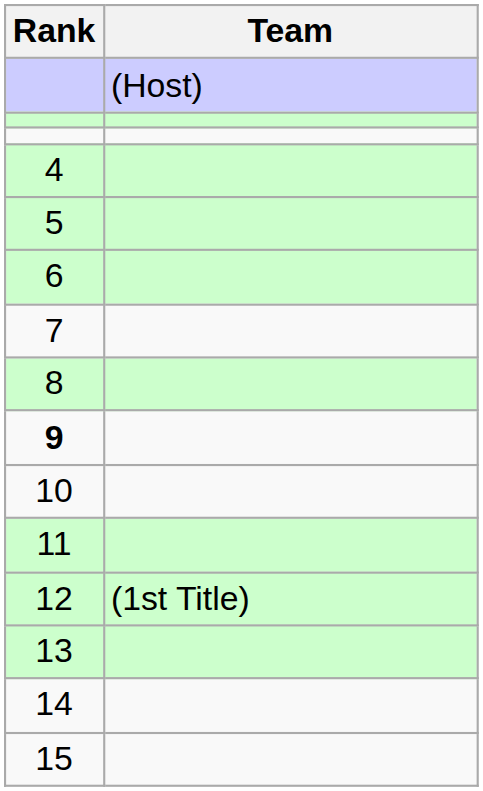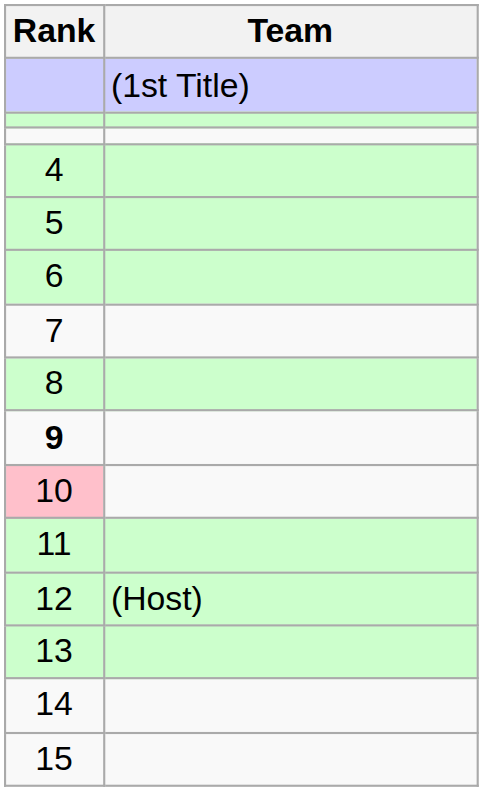row 2 | Team: (Host) -> (1st Title)
row 11 | Rank: no background -> pink background
row 13 | Team: (1st Title) -> (Host)
